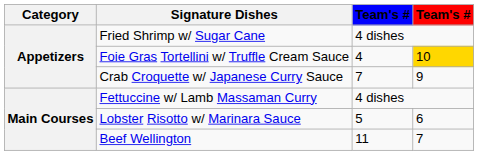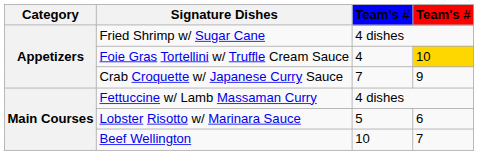Beef Wellington | column 3: 11 -> 10
